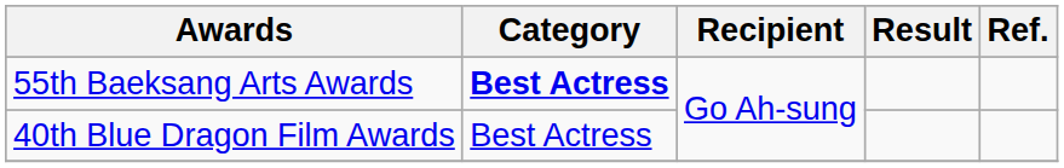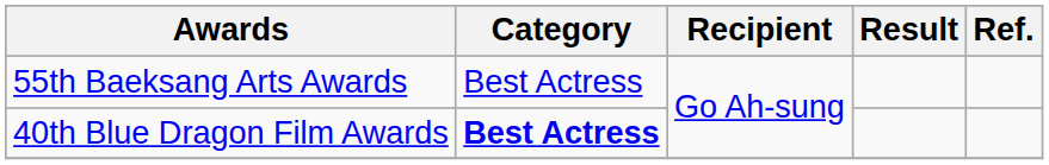55th Baeksang Arts Awards | Category: bold -> normal
40th Blue Dragon Film Awards | Category: normal -> bold
